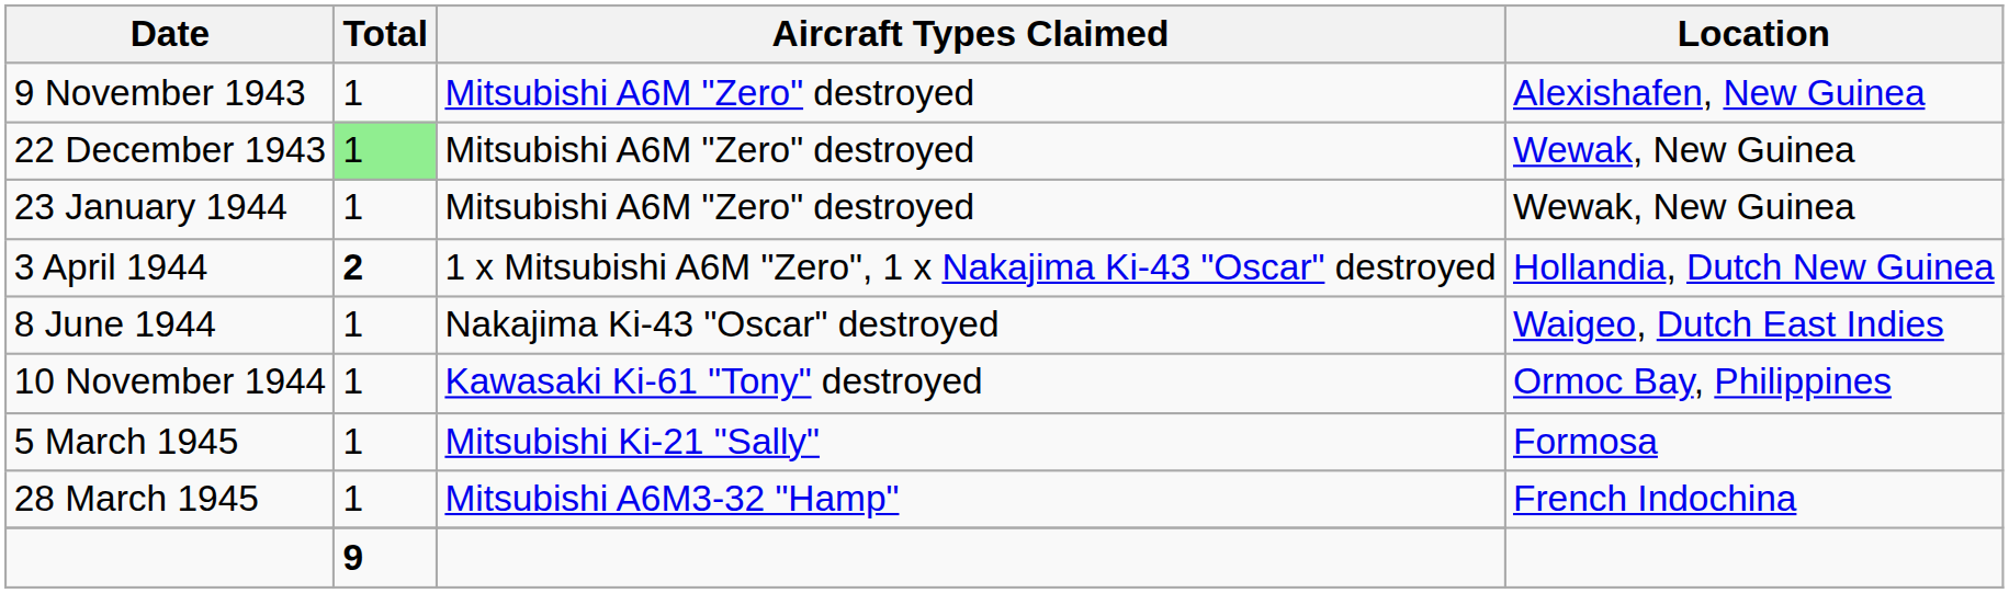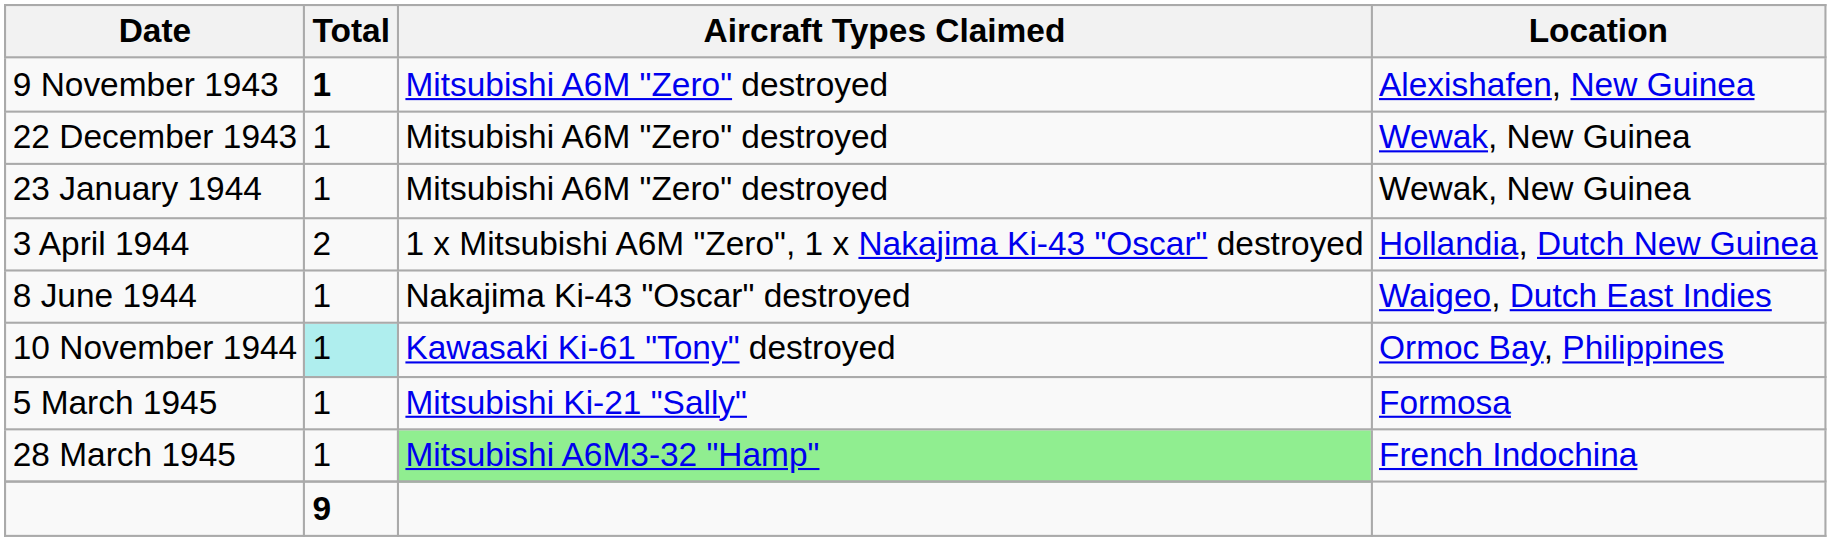9 November 1943 | Total: normal -> bold
22 December 1943 | Total: lightgreen background -> no background
3 April 1944 | Total: bold -> normal
10 November 1944 | Total: no background -> paleturquoise background
28 March 1945 | Aircraft Types Claimed: no background -> lightgreen background
